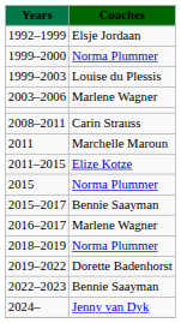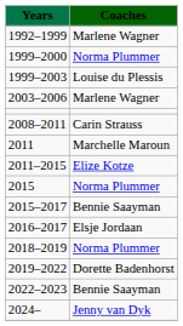row 2 | Coaches: Elsje Jordaan -> Marlene Wagner
row 12 | Coaches: Marlene Wagner -> Elsje Jordaan
